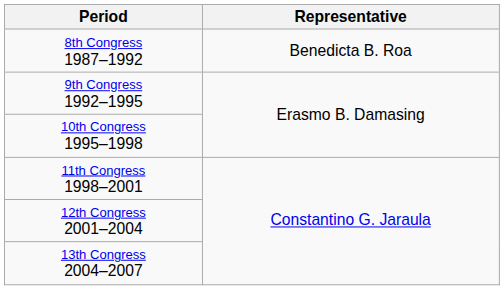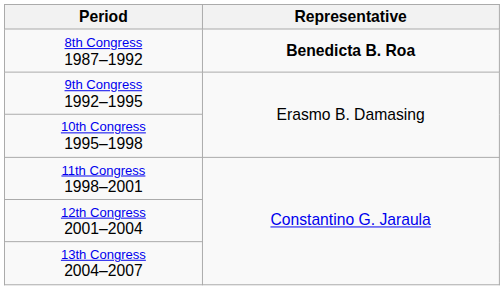8th Congress 1987–1992 | Representative: normal -> bold
